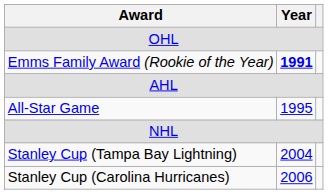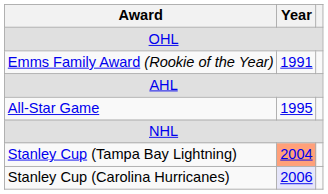Emms Family Award (Rookie of the Year) | Year: bold -> normal
Stanley Cup (Tampa Bay Lightning) | Year: no background -> lightsalmon background
Stanley Cup (Carolina Hurricanes) | Year: no background -> lavender background
